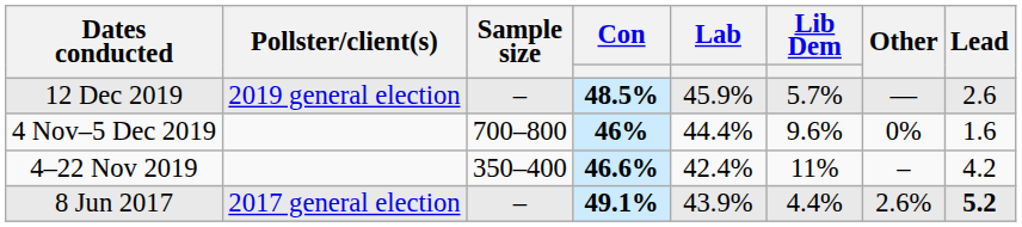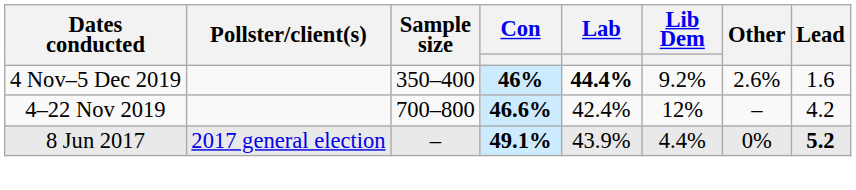- row: 12 Dec 2019 | 2019 general election | – | 48.5% | 45.9% | 5.7% | — | 2.6
4 Nov–5 Dec 2019 | Sample size: 700–800 -> 350–400
4 Nov–5 Dec 2019 | Lab: normal -> bold
4 Nov–5 Dec 2019 | Lib Dem: 9.6% -> 9.2%
4 Nov–5 Dec 2019 | Other: 0% -> 2.6%
4–22 Nov 2019 | Sample size: 350–400 -> 700–800
4–22 Nov 2019 | Lib Dem: 11% -> 12%
8 Jun 2017 | Other: 2.6% -> 0%
